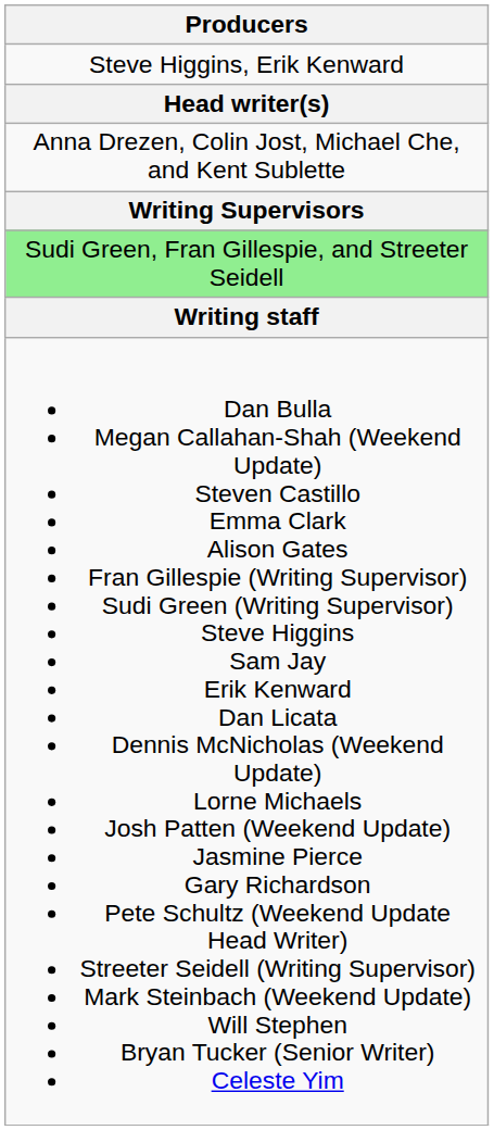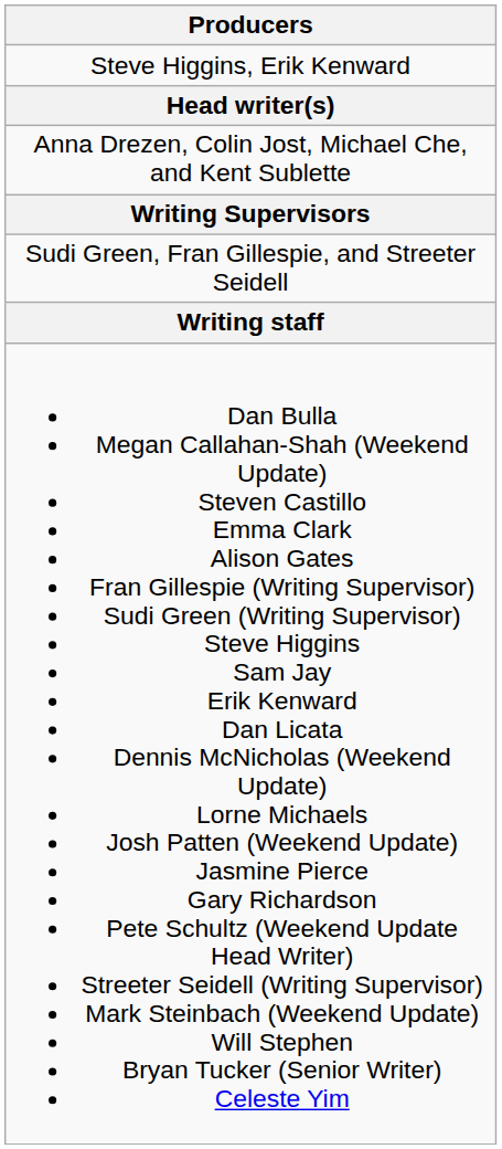row 6 | column 1: lightgreen background -> no background
